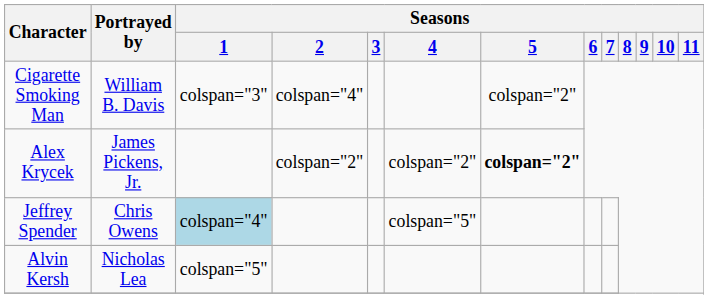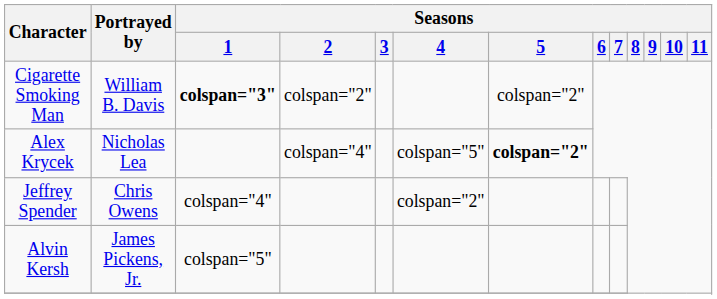Cigarette Smoking Man | Seasons / 1: normal -> bold
Cigarette Smoking Man | Seasons / 2: colspan="4" -> colspan="2"
Alex Krycek | Portrayed by: James Pickens, Jr. -> Nicholas Lea
Alex Krycek | Seasons / 2: colspan="2" -> colspan="4"
Alex Krycek | Seasons / 4: colspan="2" -> colspan="5"
Jeffrey Spender | Seasons / 1: lightblue background -> no background
Jeffrey Spender | Seasons / 4: colspan="5" -> colspan="2"
Alvin Kersh | Portrayed by: Nicholas Lea -> James Pickens, Jr.
